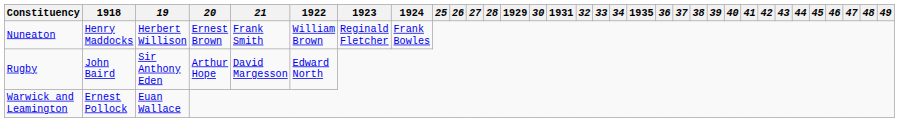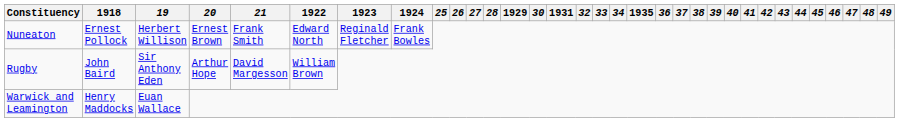Nuneaton | 1918: Henry Maddocks -> Ernest Pollock
Nuneaton | 1922: William Brown -> Edward North
Rugby | 1922: Edward North -> William Brown
Warwick and Leamington | 1918: Ernest Pollock -> Henry Maddocks
